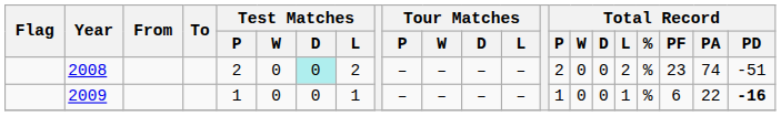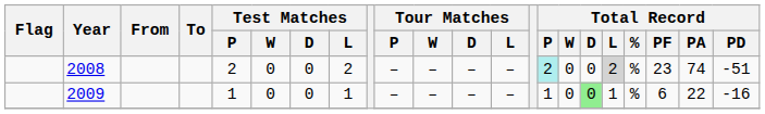2008 | Test Matches / D: paleturquoise background -> no background
2008 | Total Record / P: no background -> paleturquoise background
2008 | Total Record / L: no background -> lightgrey background
2009 | Total Record / D: no background -> lightgreen background
2009 | Total Record / PD: bold -> normal
